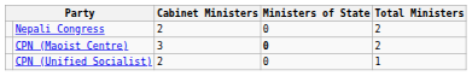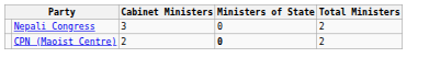Nepali Congress | Cabinet Ministers: 2 -> 3
CPN (Maoist Centre) | Cabinet Ministers: 3 -> 2
- row: CPN (Unified Socialist) | 2 | 0 | 1
